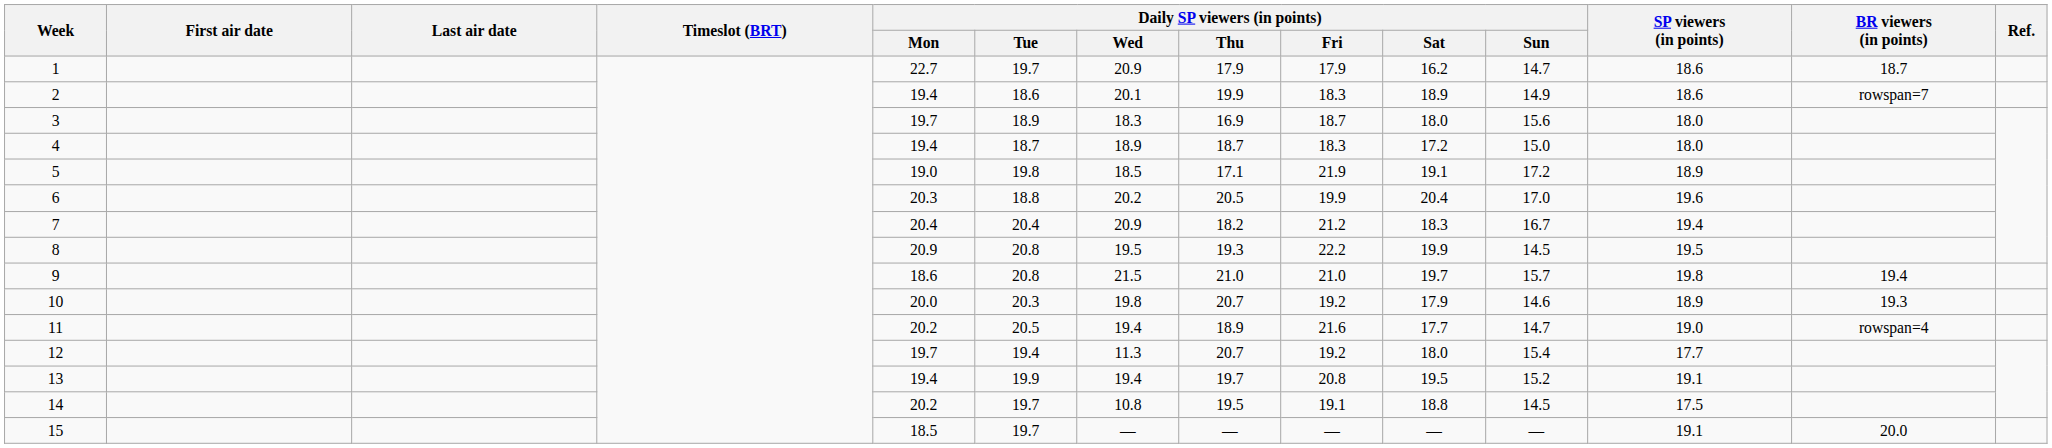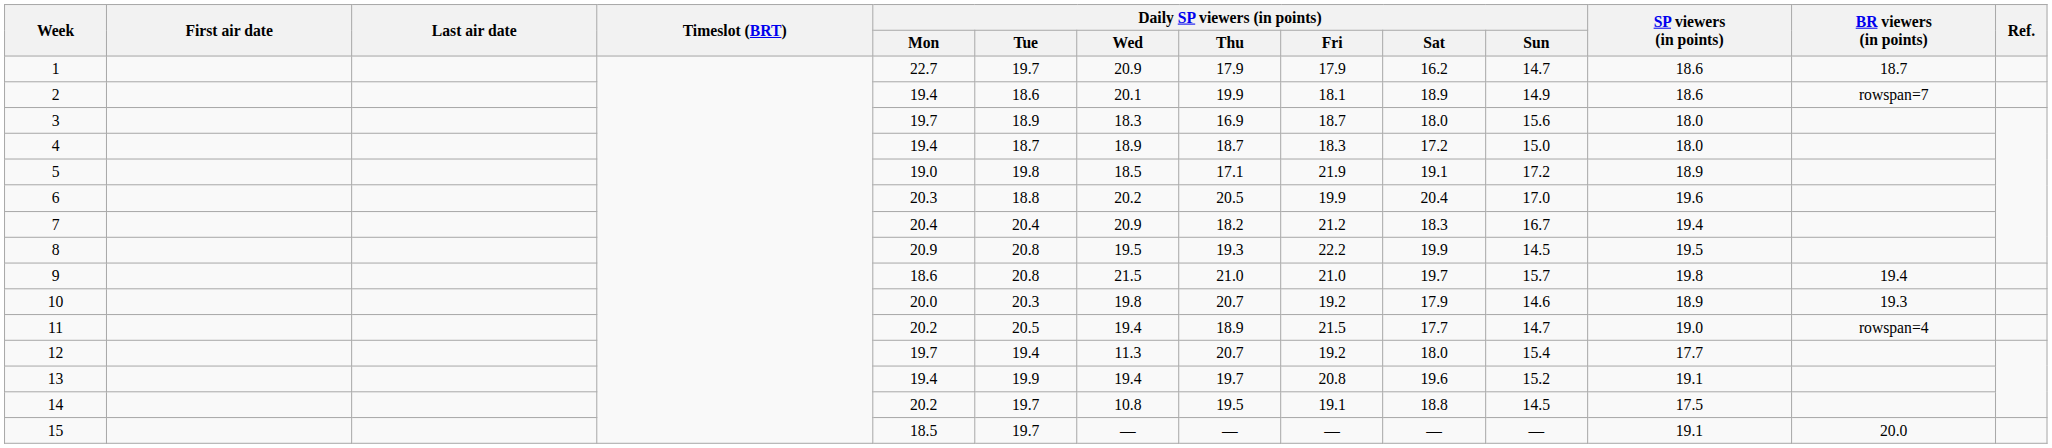2 | Daily SP viewers (in points) / Fri: 18.3 -> 18.1
11 | Daily SP viewers (in points) / Fri: 21.6 -> 21.5
13 | Daily SP viewers (in points) / Sat: 19.5 -> 19.6
